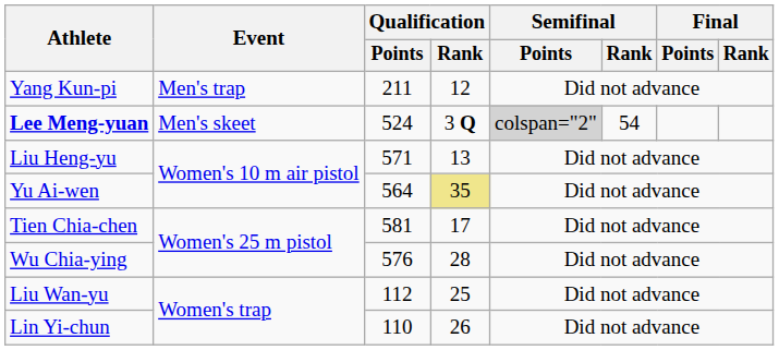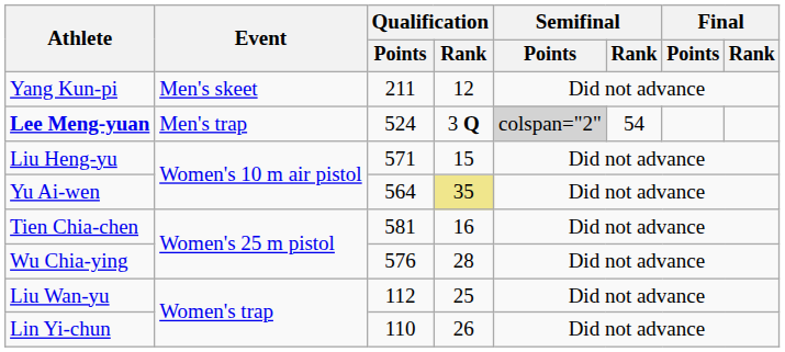Yang Kun-pi | Event: Men's trap -> Men's skeet
Lee Meng-yuan | Event: Men's skeet -> Men's trap
Liu Heng-yu | Qualification / Rank: 13 -> 15
Tien Chia-chen | Qualification / Rank: 17 -> 16
